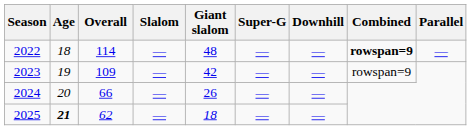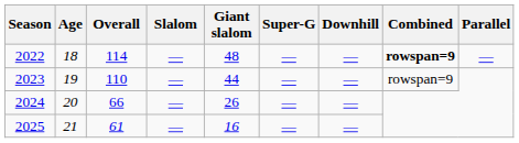2023 | Overall: 109 -> 110
2023 | Giant slalom: 42 -> 44
2025 | Age: bold -> normal
2025 | Overall: 62 -> 61
2025 | Giant slalom: 18 -> 16
